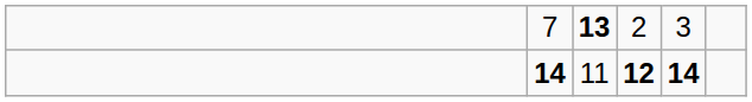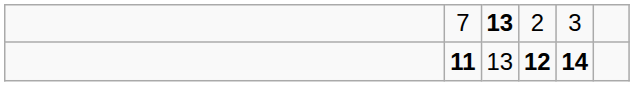row 2 | column 2: 14 -> 11
row 2 | column 3: 11 -> 13
